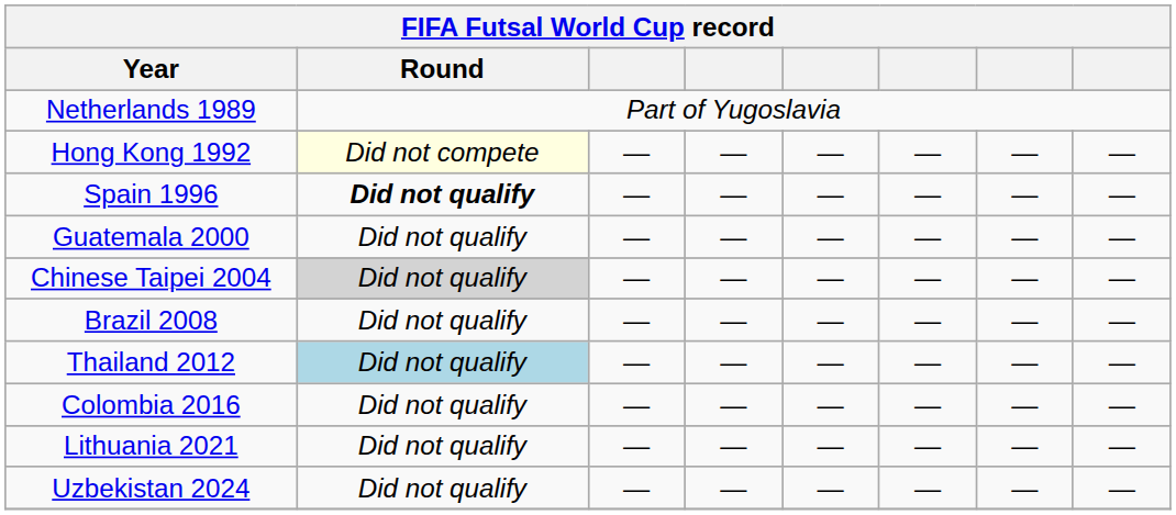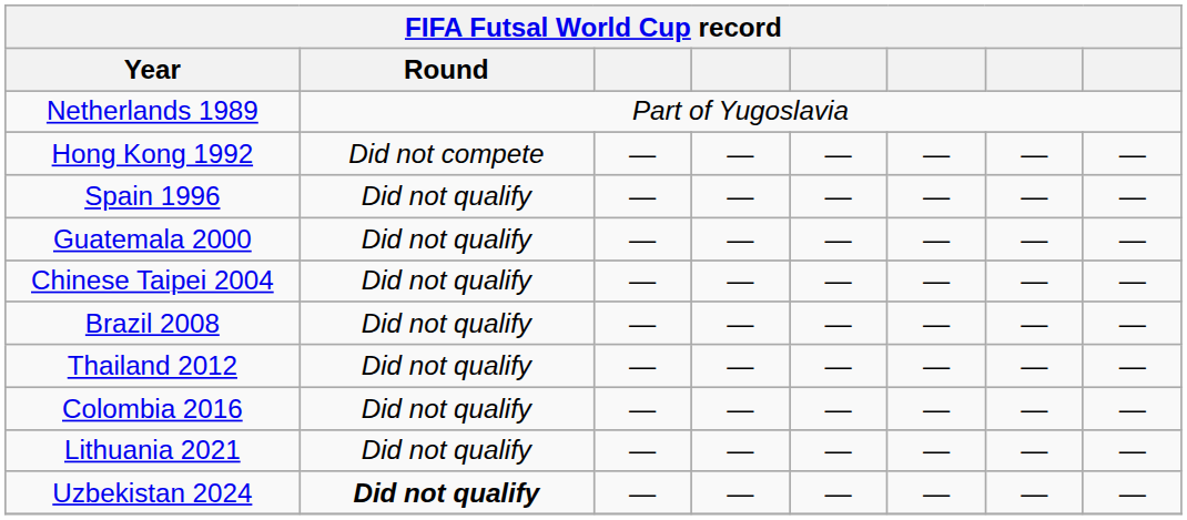Hong Kong 1992 | Round: lightyellow background -> no background
Spain 1996 | Round: bold -> normal
Chinese Taipei 2004 | Round: lightgrey background -> no background
Thailand 2012 | Round: lightblue background -> no background
Uzbekistan 2024 | Round: normal -> bold
